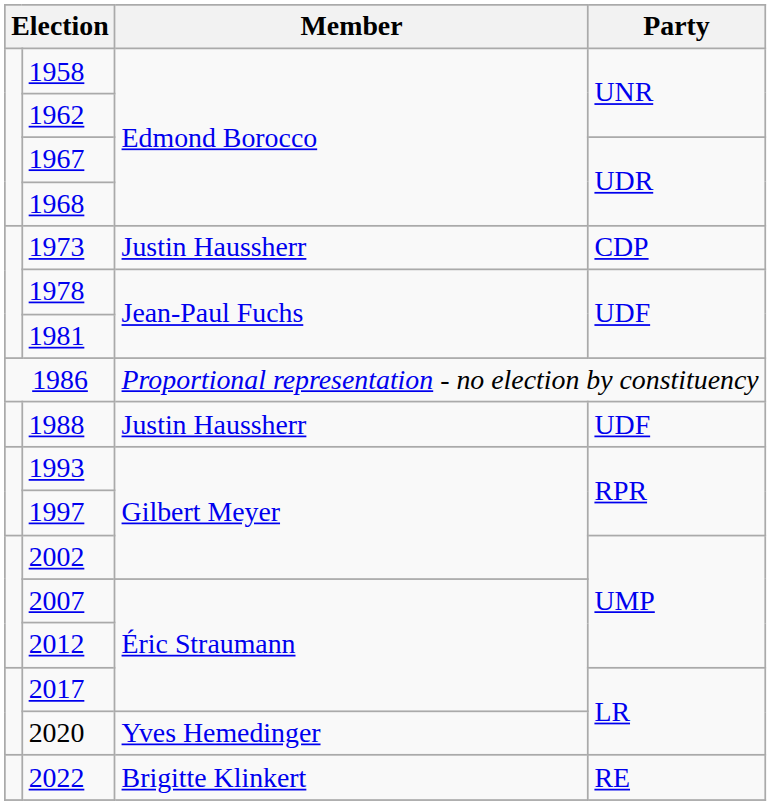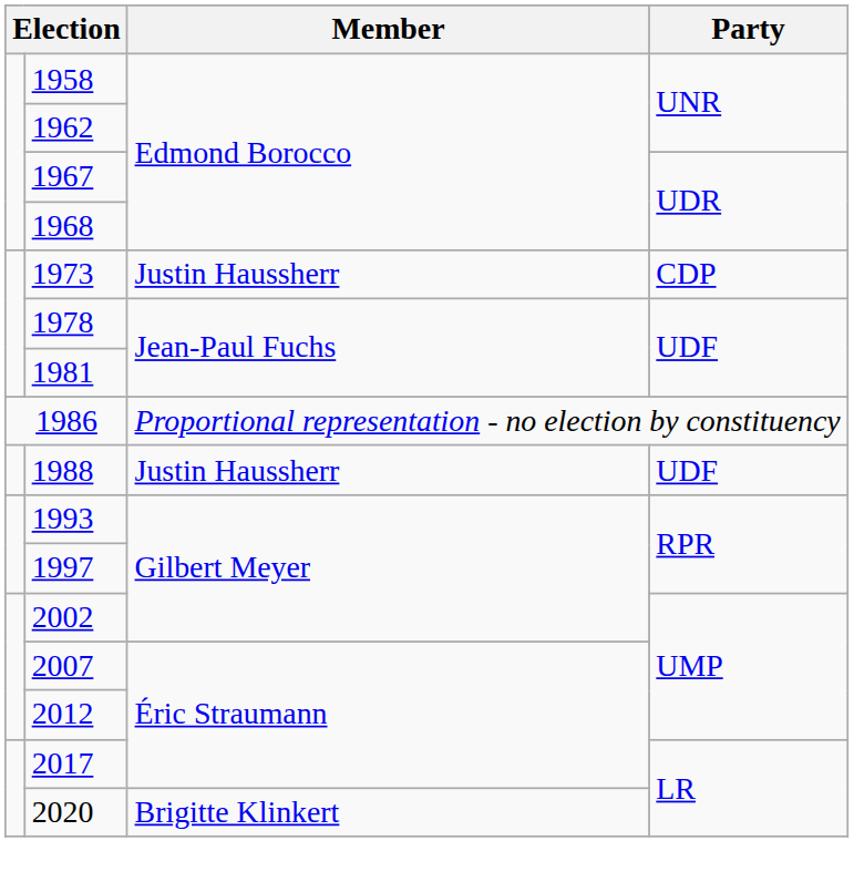2020 | Member: Yves Hemedinger -> Brigitte Klinkert
- row: 2022 | Brigitte Klinkert | RE
